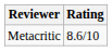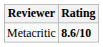Metacritic | Rating: normal -> bold
